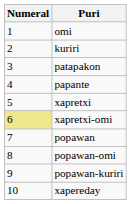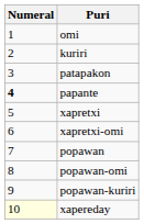papante | Numeral: normal -> bold
xapretxi-omi | Numeral: khaki background -> no background
xapereday | Numeral: no background -> lightyellow background
